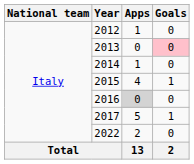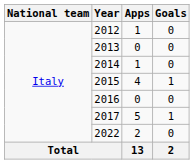2013 | Goals: pink background -> no background
2016 | Apps: lightgrey background -> no background
